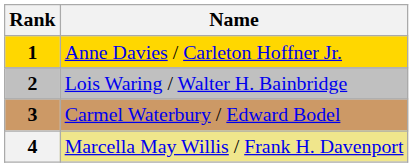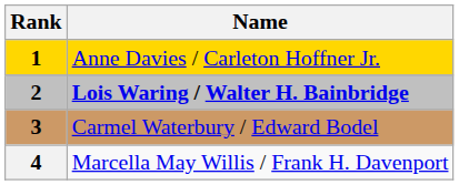Lois Waring / Walter H. Bainbridge | Name: normal -> bold
Marcella May Willis / Frank H. Davenport | Name: khaki background -> no background
